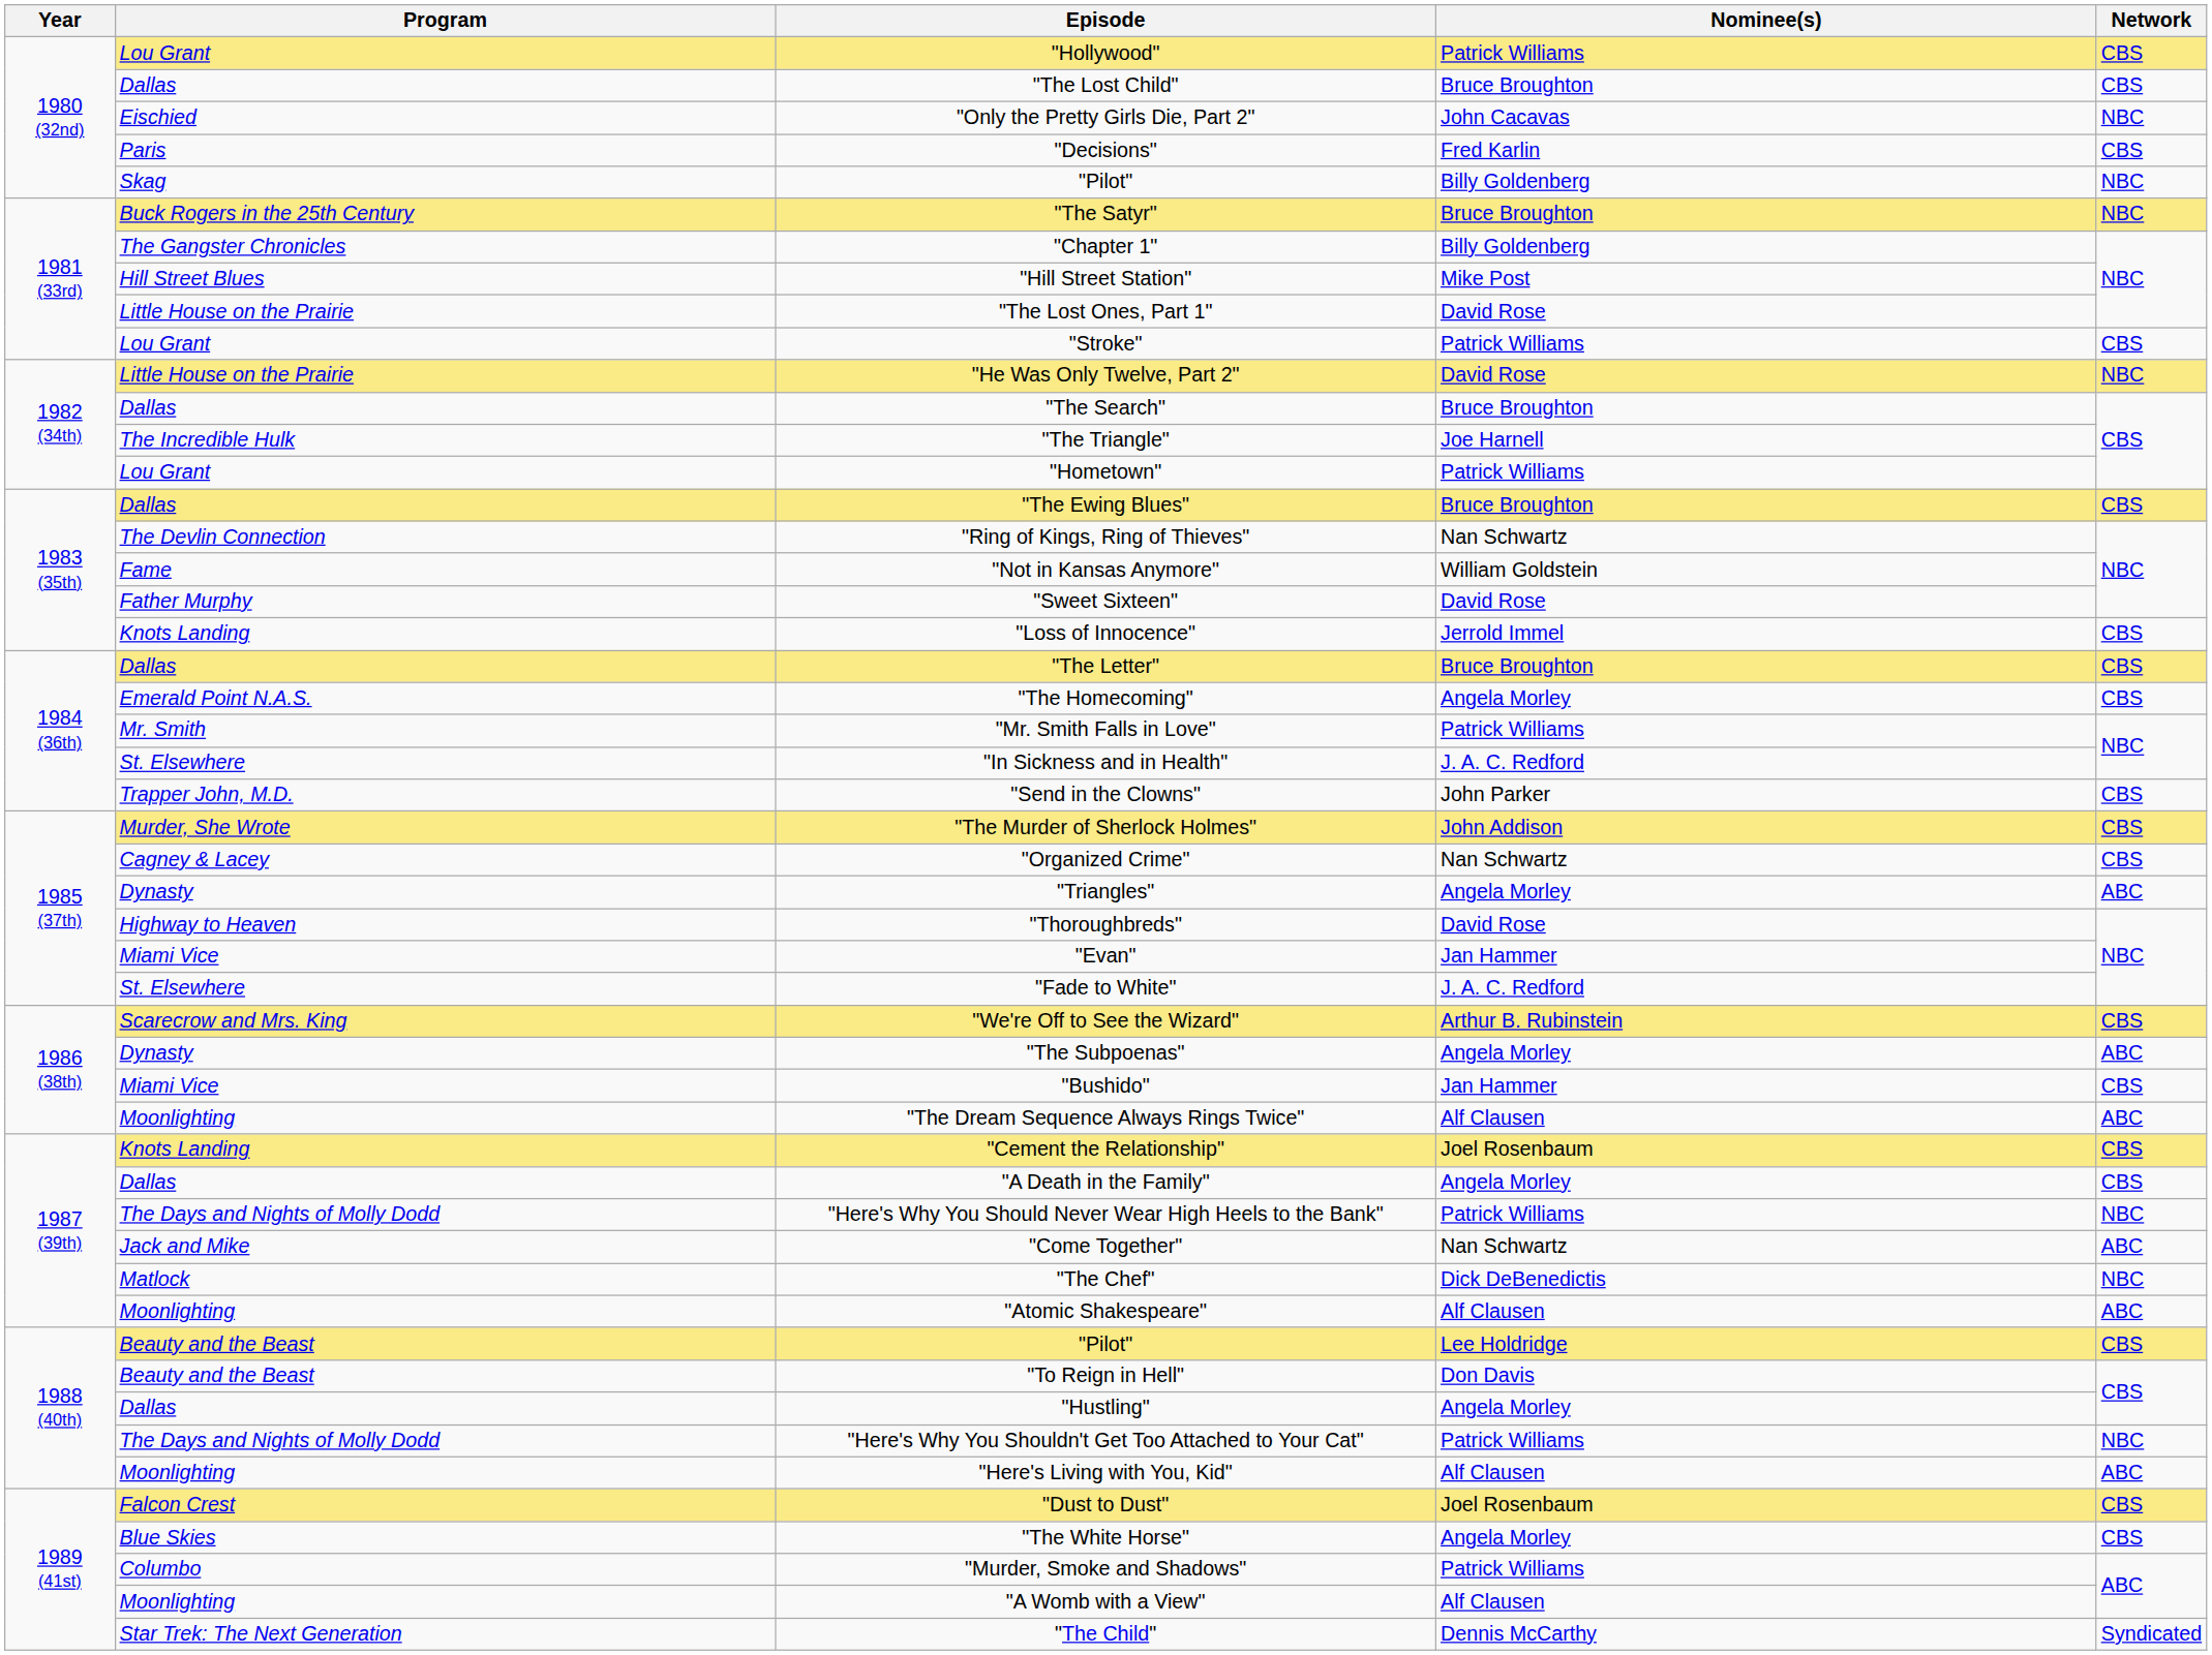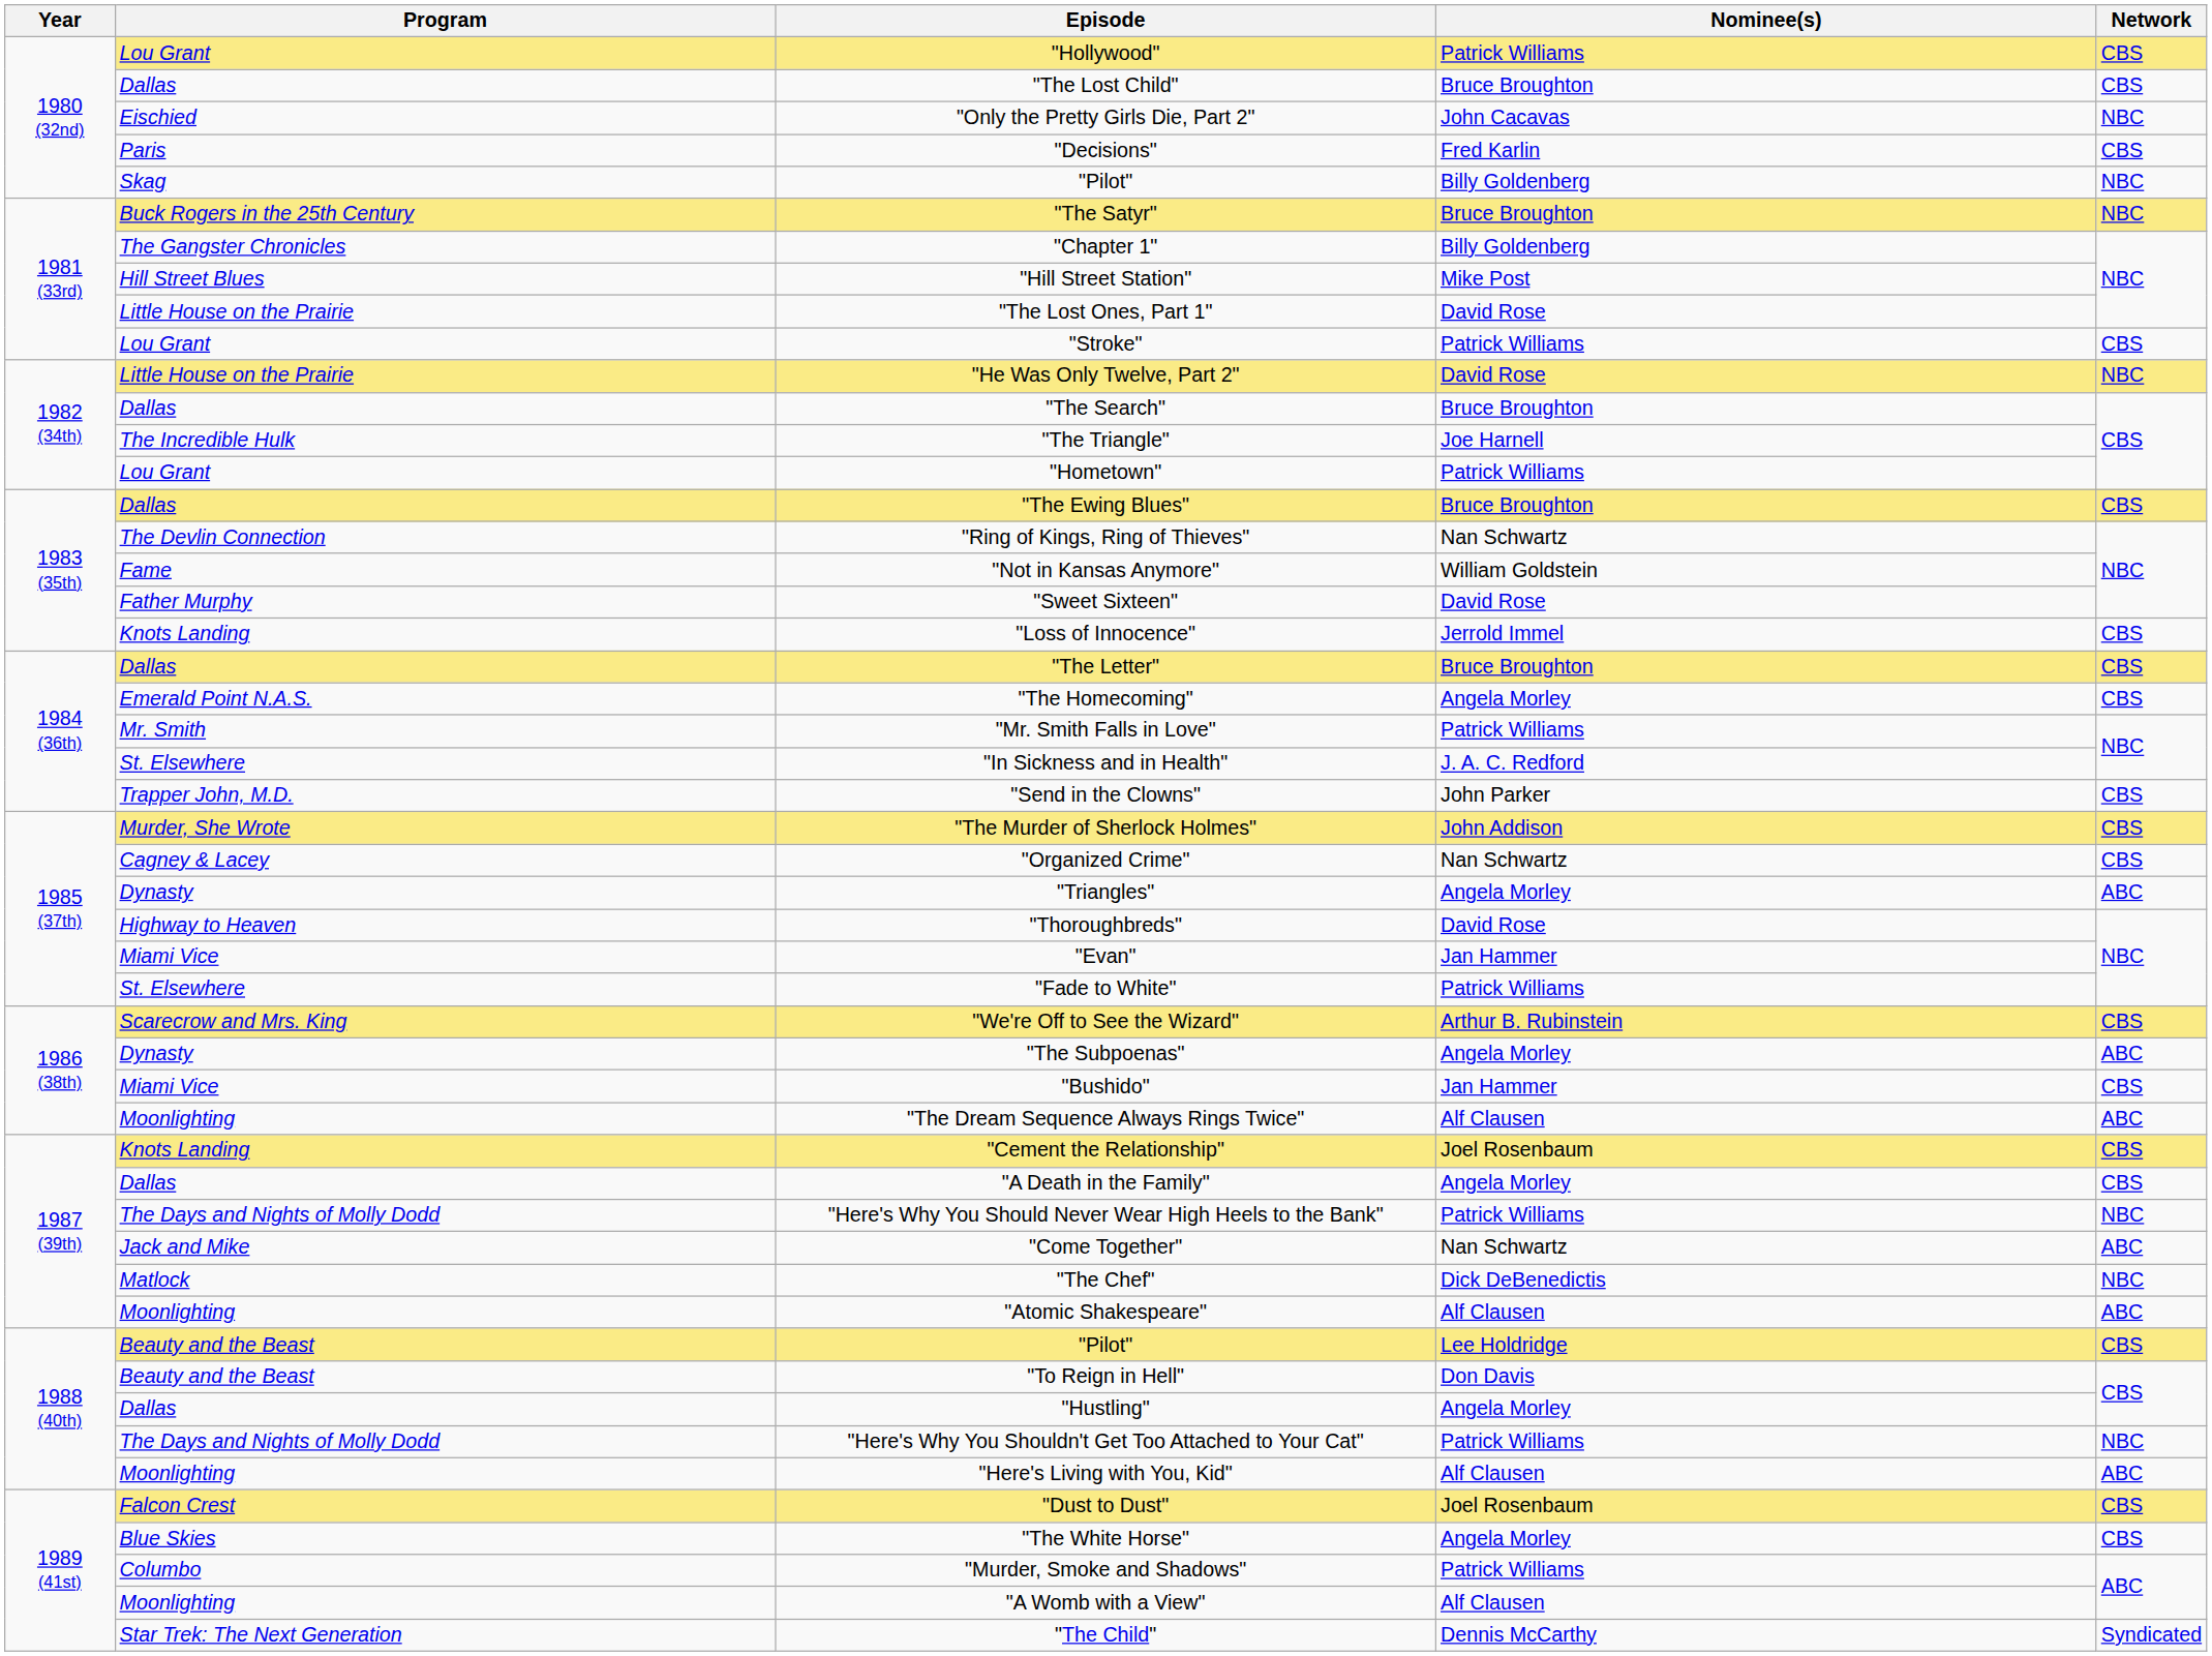"Fade to White" | Nominee(s): J. A. C. Redford -> Patrick Williams
